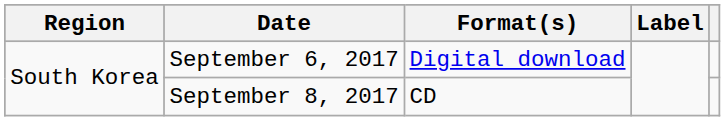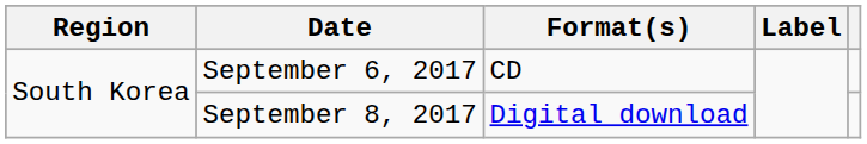September 6, 2017 | Format(s): Digital download -> CD
September 8, 2017 | Format(s): CD -> Digital download
